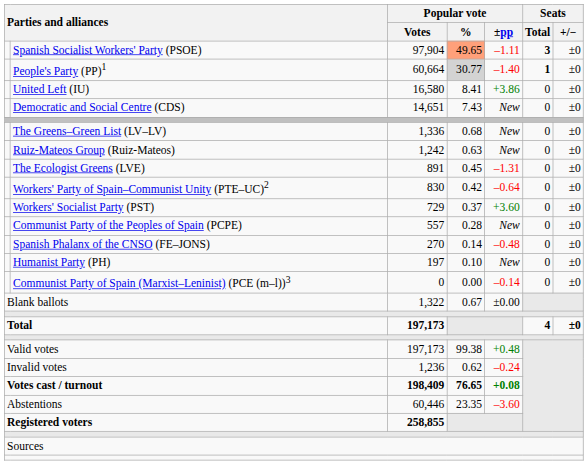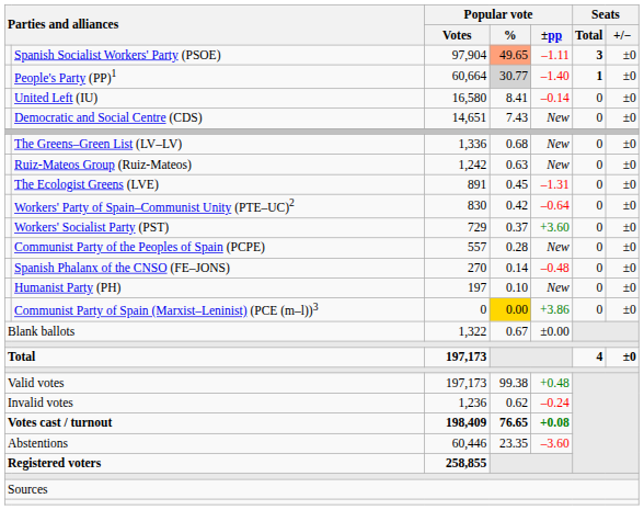United Left (IU) | Popular vote / ±pp: +3.86 -> –0.14
Communist Party of Spain (Marxist–Leninist) (PCE (m–l))3 | Popular vote / %: no background -> gold background
Communist Party of Spain (Marxist–Leninist) (PCE (m–l))3 | Popular vote / ±pp: –0.14 -> +3.86
